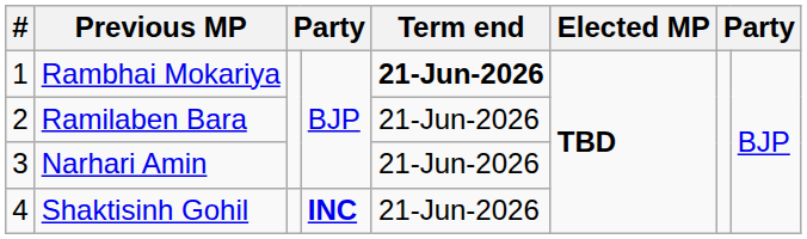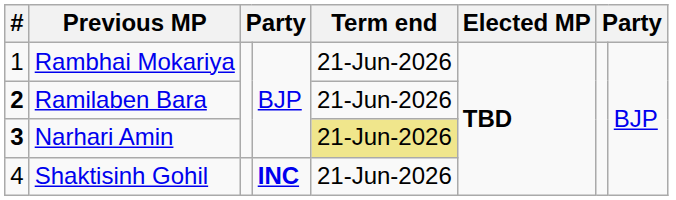Rambhai Mokariya | Term end: bold -> normal
Ramilaben Bara | #: normal -> bold
Narhari Amin | #: normal -> bold
Narhari Amin | Term end: no background -> khaki background
